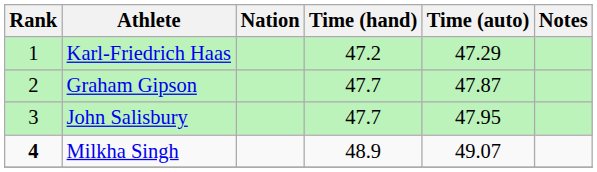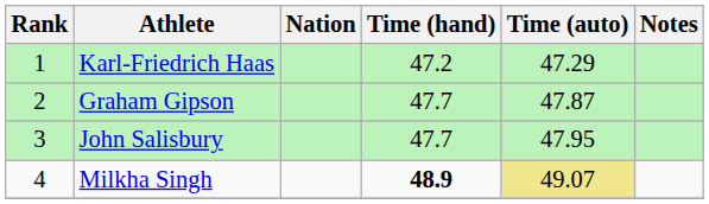Milkha Singh | Rank: bold -> normal
Milkha Singh | Time (hand): normal -> bold
Milkha Singh | Time (auto): no background -> khaki background
